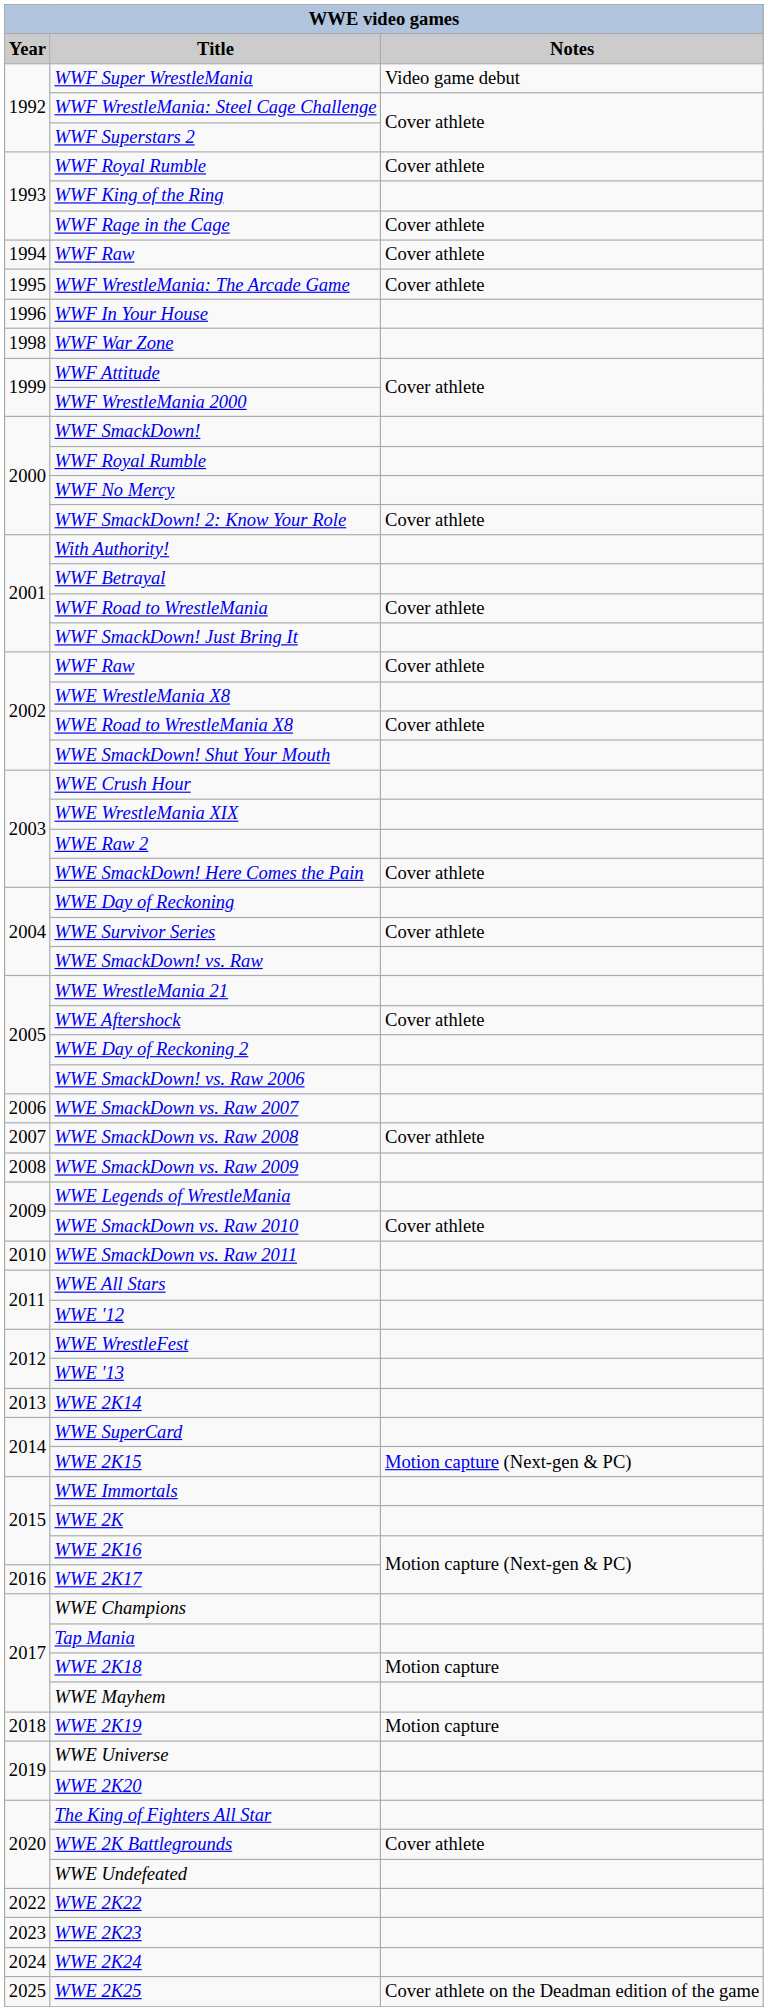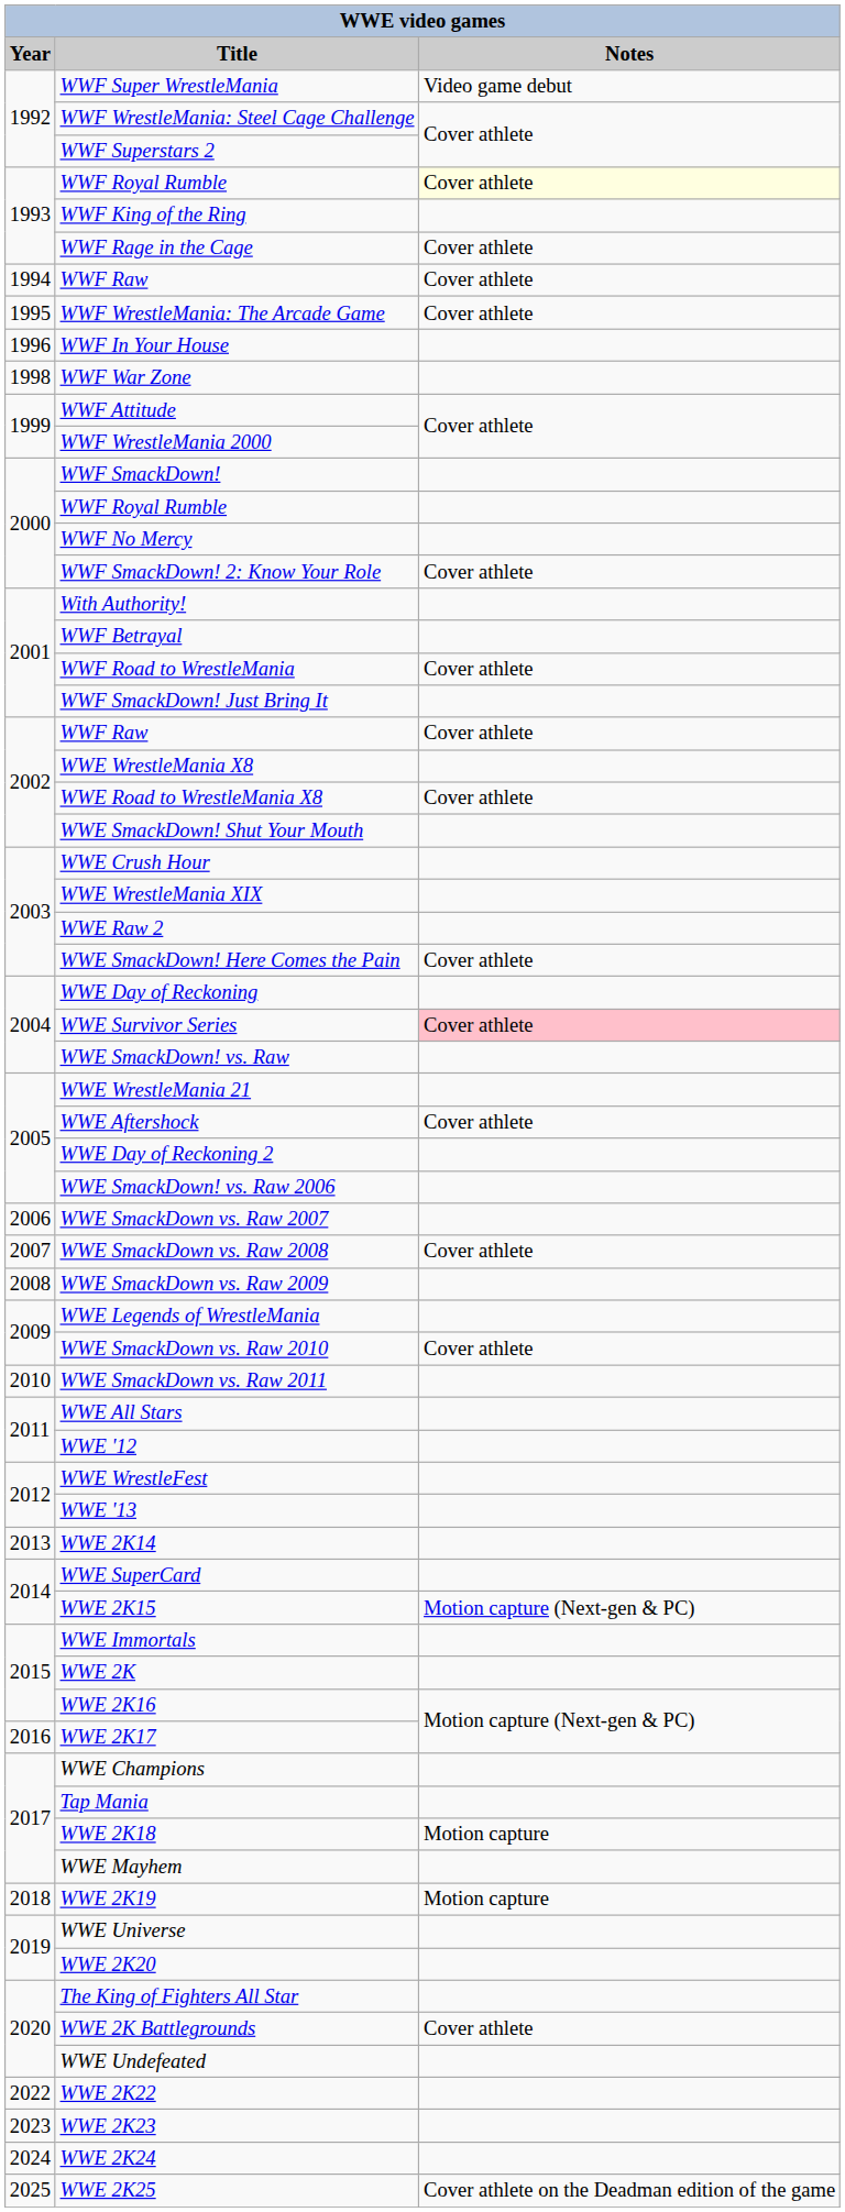1993 / WWF Royal Rumble | Notes: no background -> lightyellow background
WWE Survivor Series | Notes: no background -> pink background
